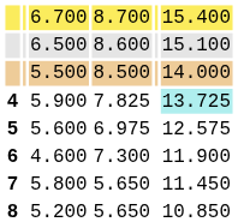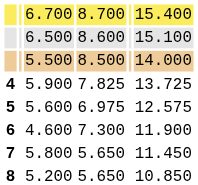5.900 | column 4: paleturquoise background -> no background
